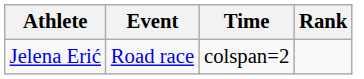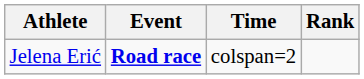Jelena Erić | Event: normal -> bold
